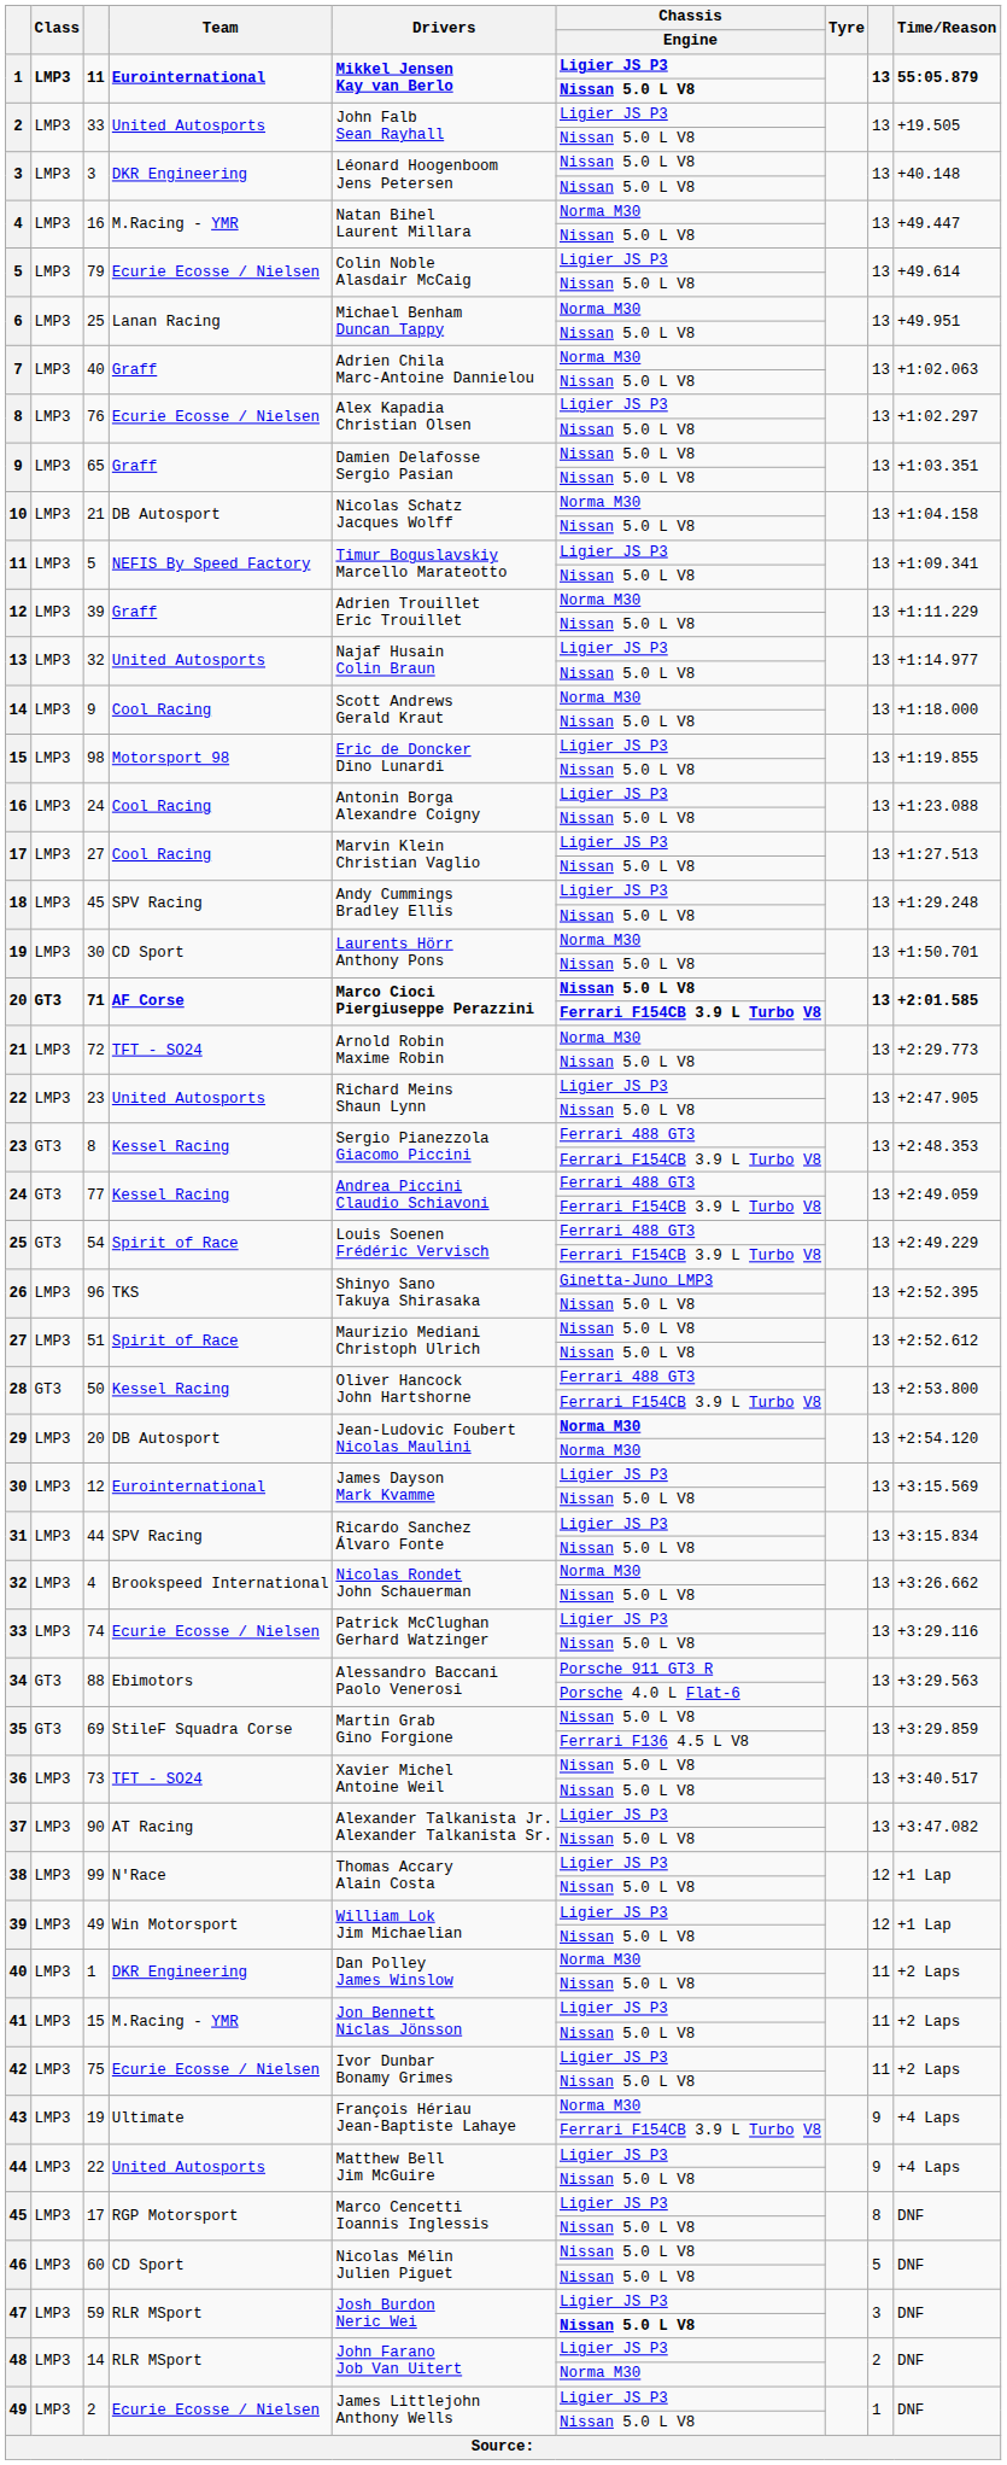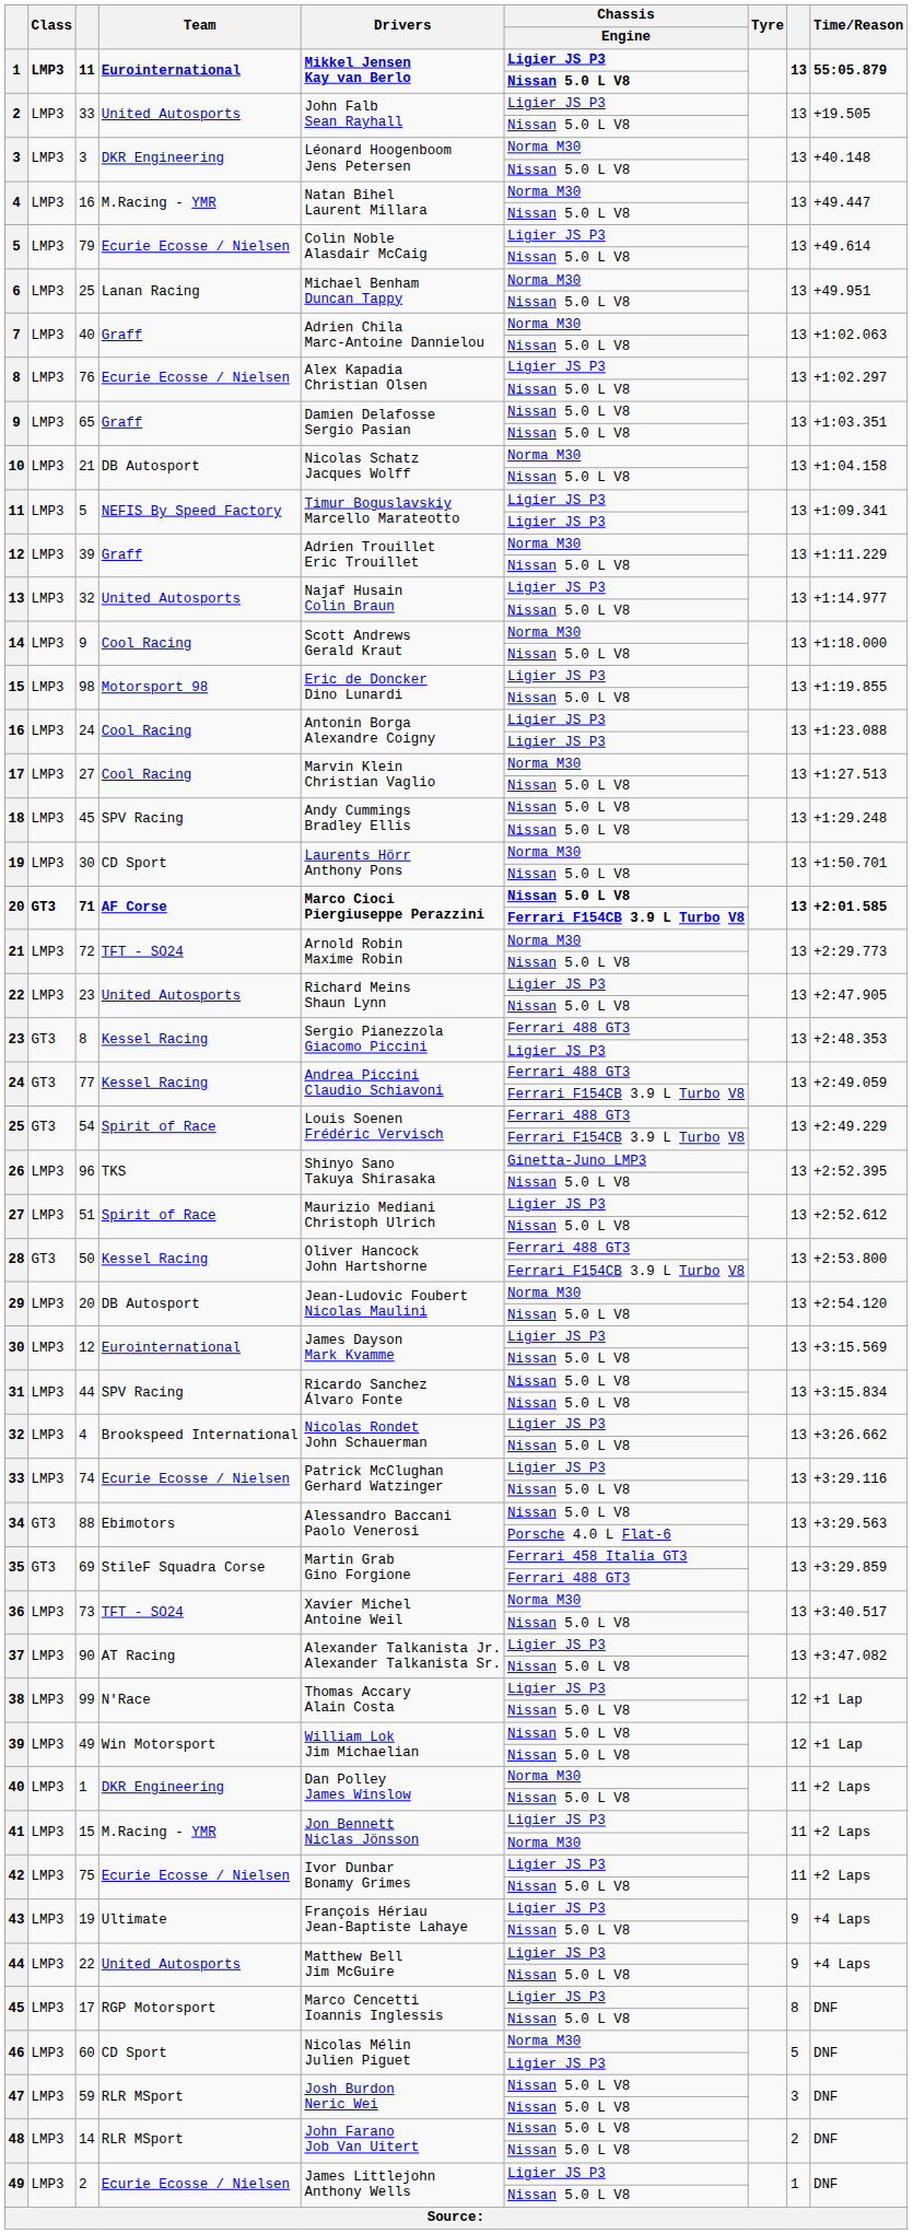row 7 | Chassis / Engine: Nissan 5.0 L V8 -> Norma M30
row 24 | Chassis / Engine: Nissan 5.0 L V8 -> Ligier JS P3
row 34 | Chassis / Engine: Nissan 5.0 L V8 -> Ligier JS P3
row 35 | Chassis / Engine: Ligier JS P3 -> Norma M30
row 37 | Chassis / Engine: Ligier JS P3 -> Nissan 5.0 L V8
row 48 | Chassis / Engine: Ferrari F154CB 3.9 L Turbo V8 -> Ligier JS P3
row 55 | Chassis / Engine: Nissan 5.0 L V8 -> Ligier JS P3
row 59 | Chassis / Engine: bold -> normal
row 60 | Chassis / Engine: Norma M30 -> Nissan 5.0 L V8
row 63 | Chassis / Engine: Ligier JS P3 -> Nissan 5.0 L V8
row 65 | Chassis / Engine: Norma M30 -> Ligier JS P3
row 69 | Chassis / Engine: Porsche 911 GT3 R -> Nissan 5.0 L V8
row 71 | Chassis / Engine: Nissan 5.0 L V8 -> Ferrari 458 Italia GT3
row 72 | Chassis / Engine: Ferrari F136 4.5 L V8 -> Ferrari 488 GT3
row 73 | Chassis / Engine: Nissan 5.0 L V8 -> Norma M30
row 79 | Chassis / Engine: Ligier JS P3 -> Nissan 5.0 L V8
row 84 | Chassis / Engine: Nissan 5.0 L V8 -> Norma M30
row 87 | Chassis / Engine: Norma M30 -> Ligier JS P3
row 88 | Chassis / Engine: Ferrari F154CB 3.9 L Turbo V8 -> Nissan 5.0 L V8
row 93 | Chassis / Engine: Nissan 5.0 L V8 -> Norma M30
row 94 | Chassis / Engine: Nissan 5.0 L V8 -> Ligier JS P3
row 95 | Chassis / Engine: Ligier JS P3 -> Nissan 5.0 L V8
row 96 | Chassis / Engine: bold -> normal
row 97 | Chassis / Engine: Ligier JS P3 -> Nissan 5.0 L V8
row 98 | Chassis / Engine: Norma M30 -> Nissan 5.0 L V8
